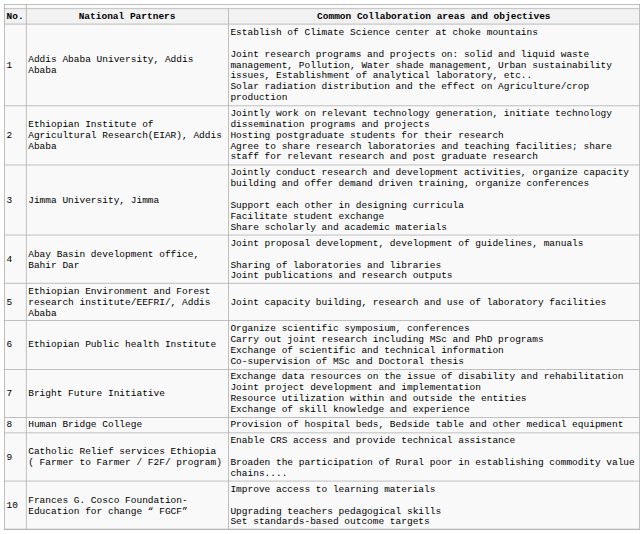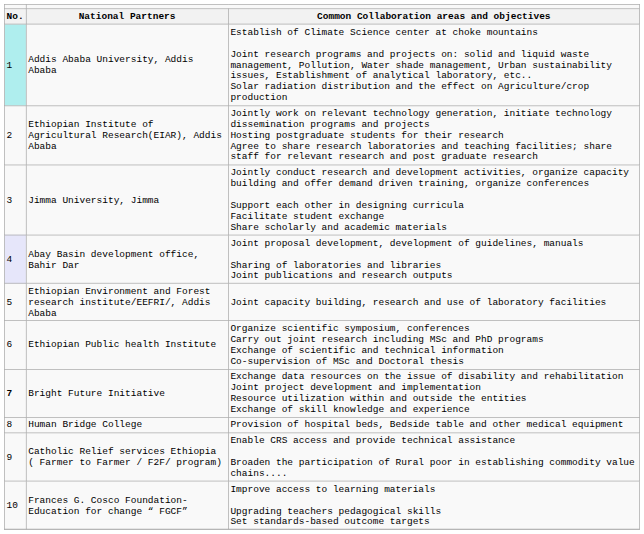Addis Ababa University, Addis Ababa | column 1: no background -> paleturquoise background
Abay Basin development office, Bahir Dar | column 1: no background -> lavender background
Bright Future Initiative | column 1: normal -> bold
